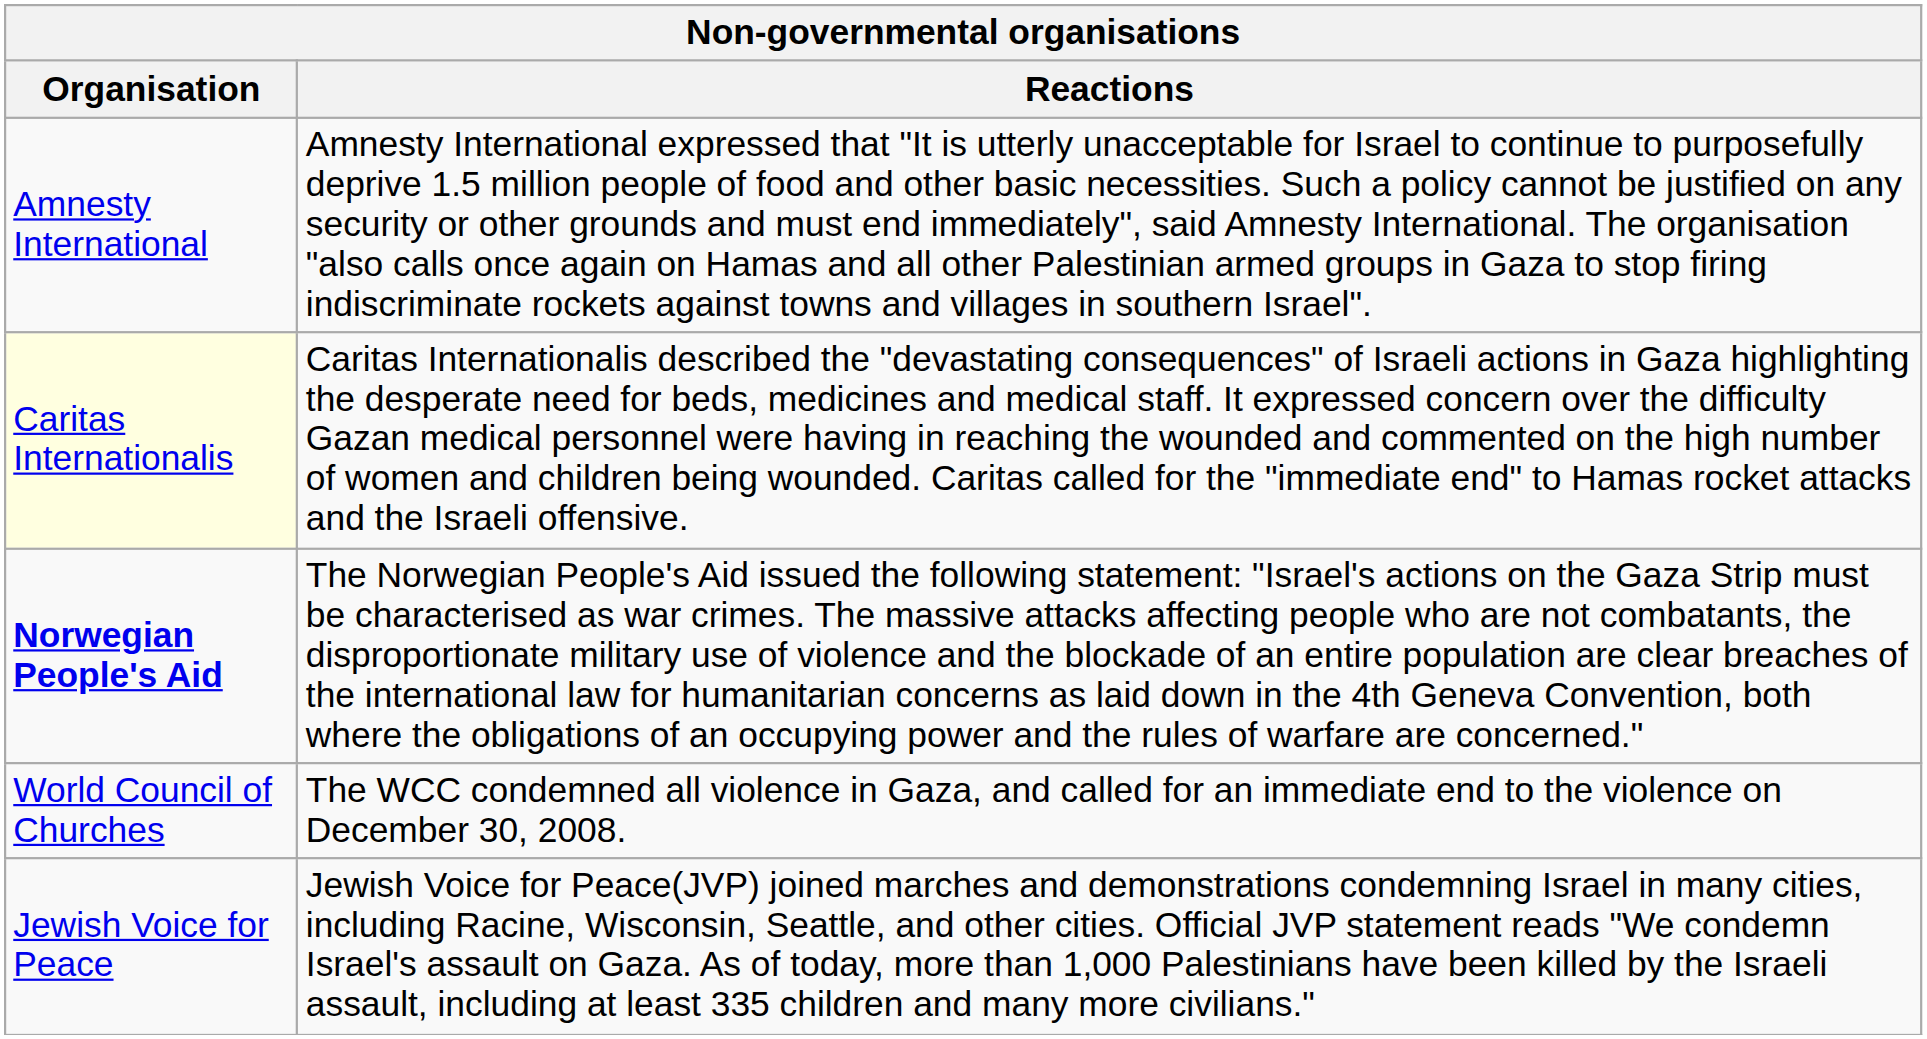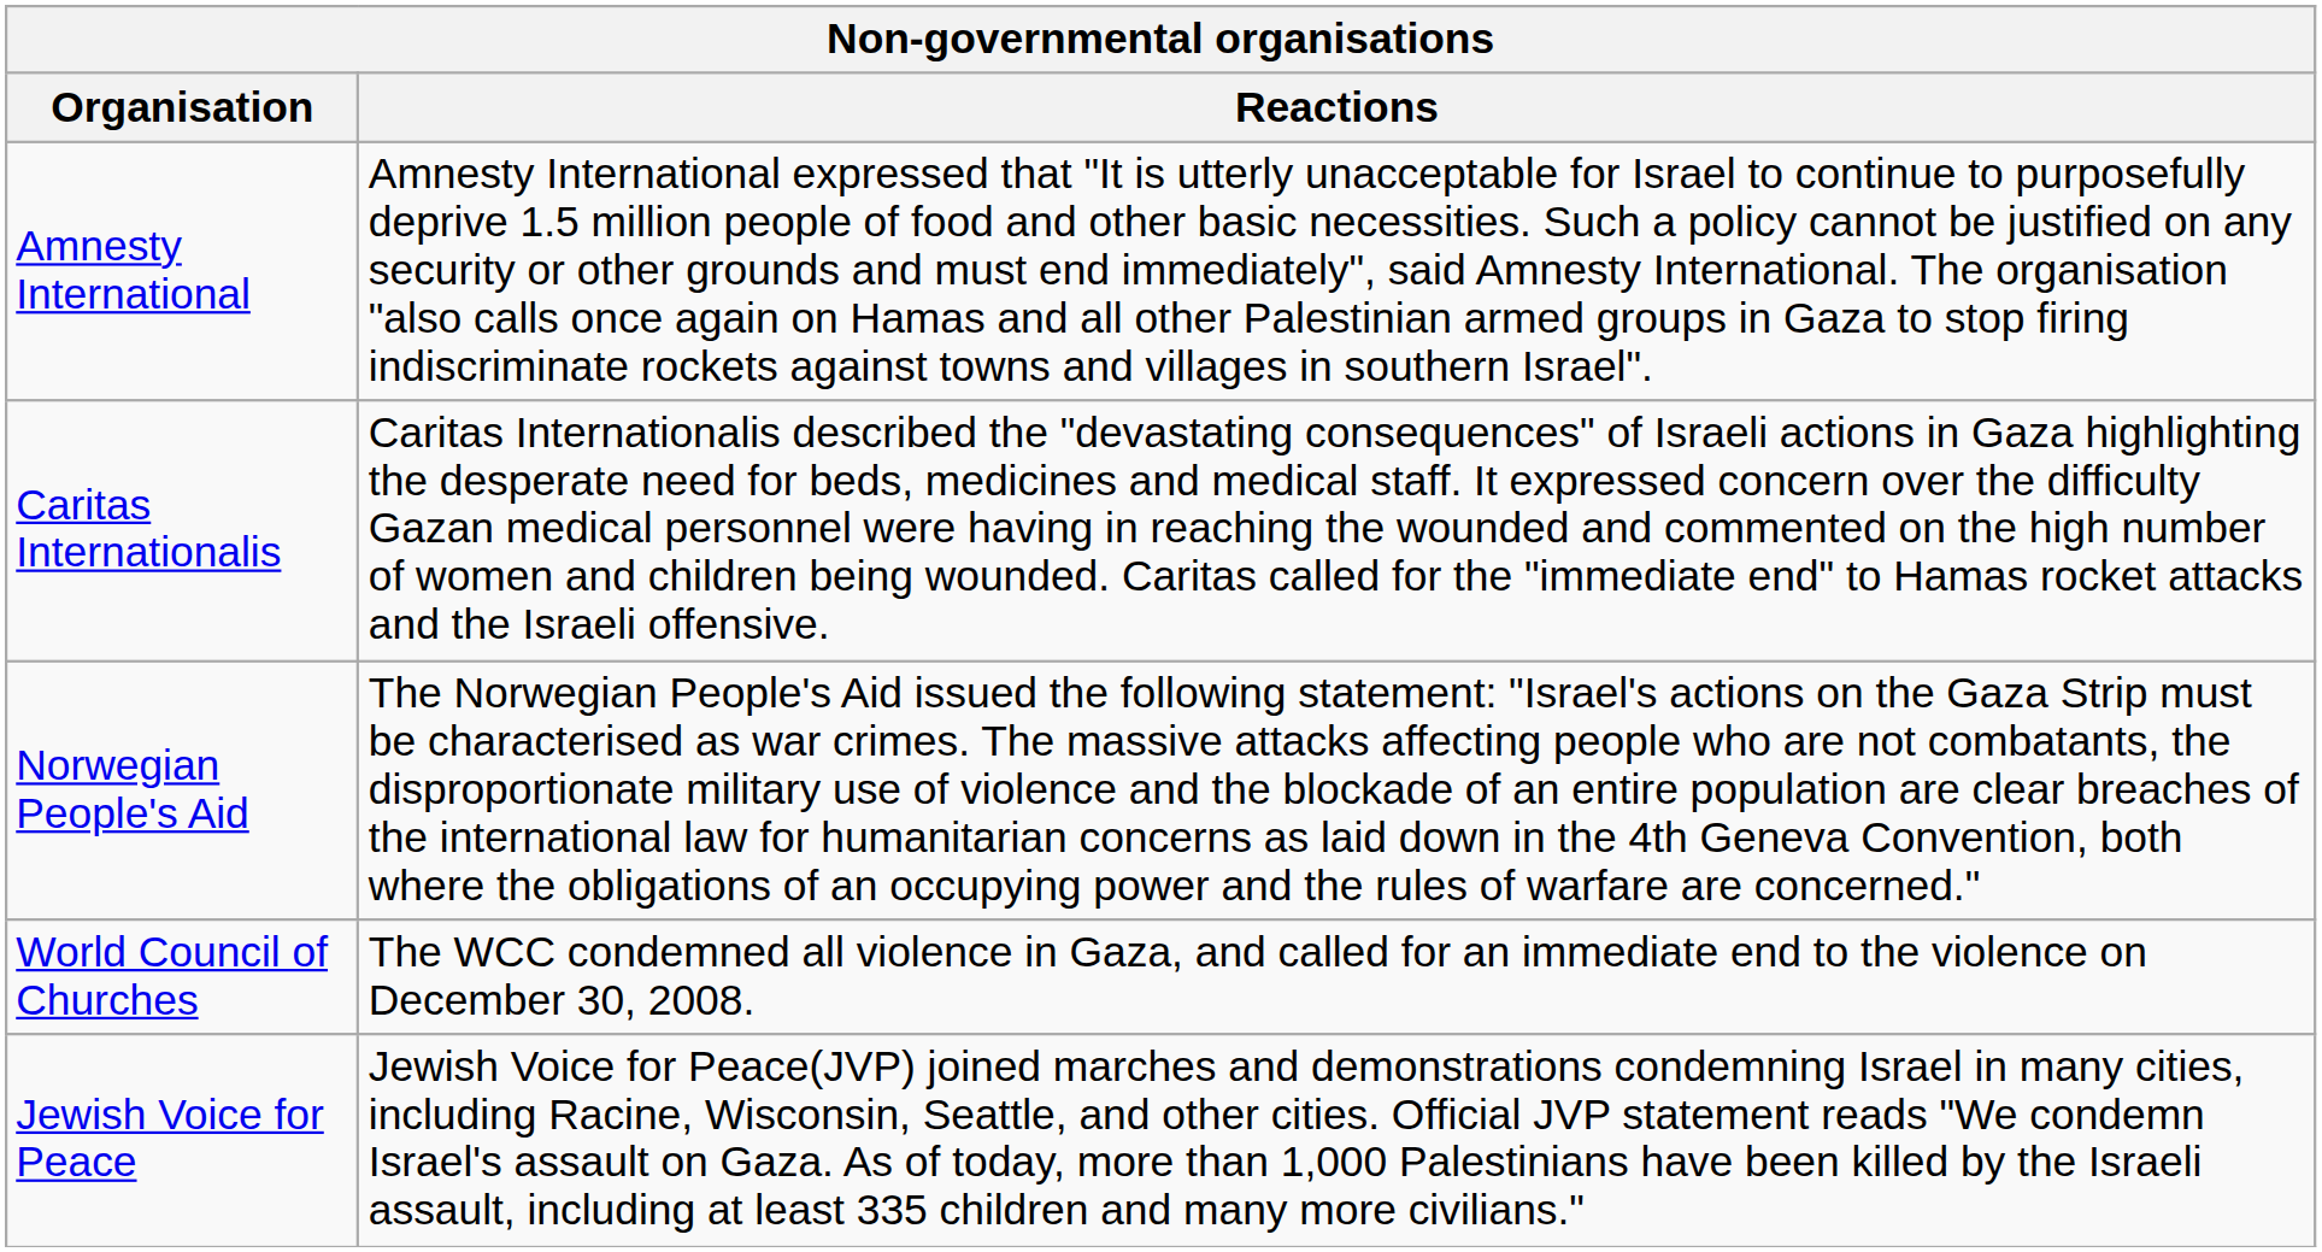Caritas Internationalis | Organisation: lightyellow background -> no background
Norwegian People's Aid | Organisation: bold -> normal
